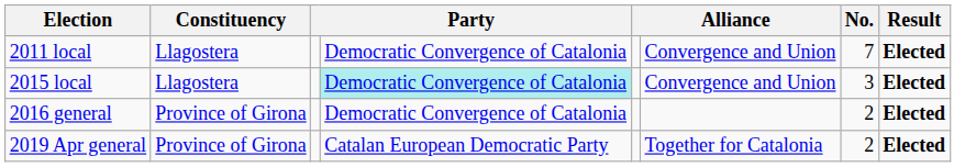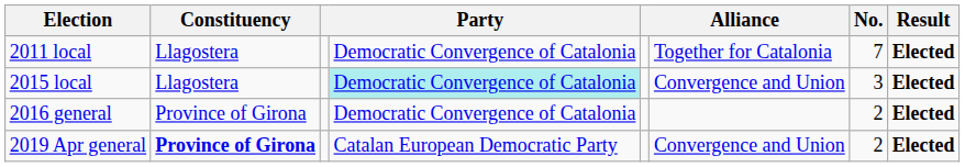2011 local | column 6: Convergence and Union -> Together for Catalonia
2019 Apr general | Constituency: normal -> bold
2019 Apr general | column 6: Together for Catalonia -> Convergence and Union
